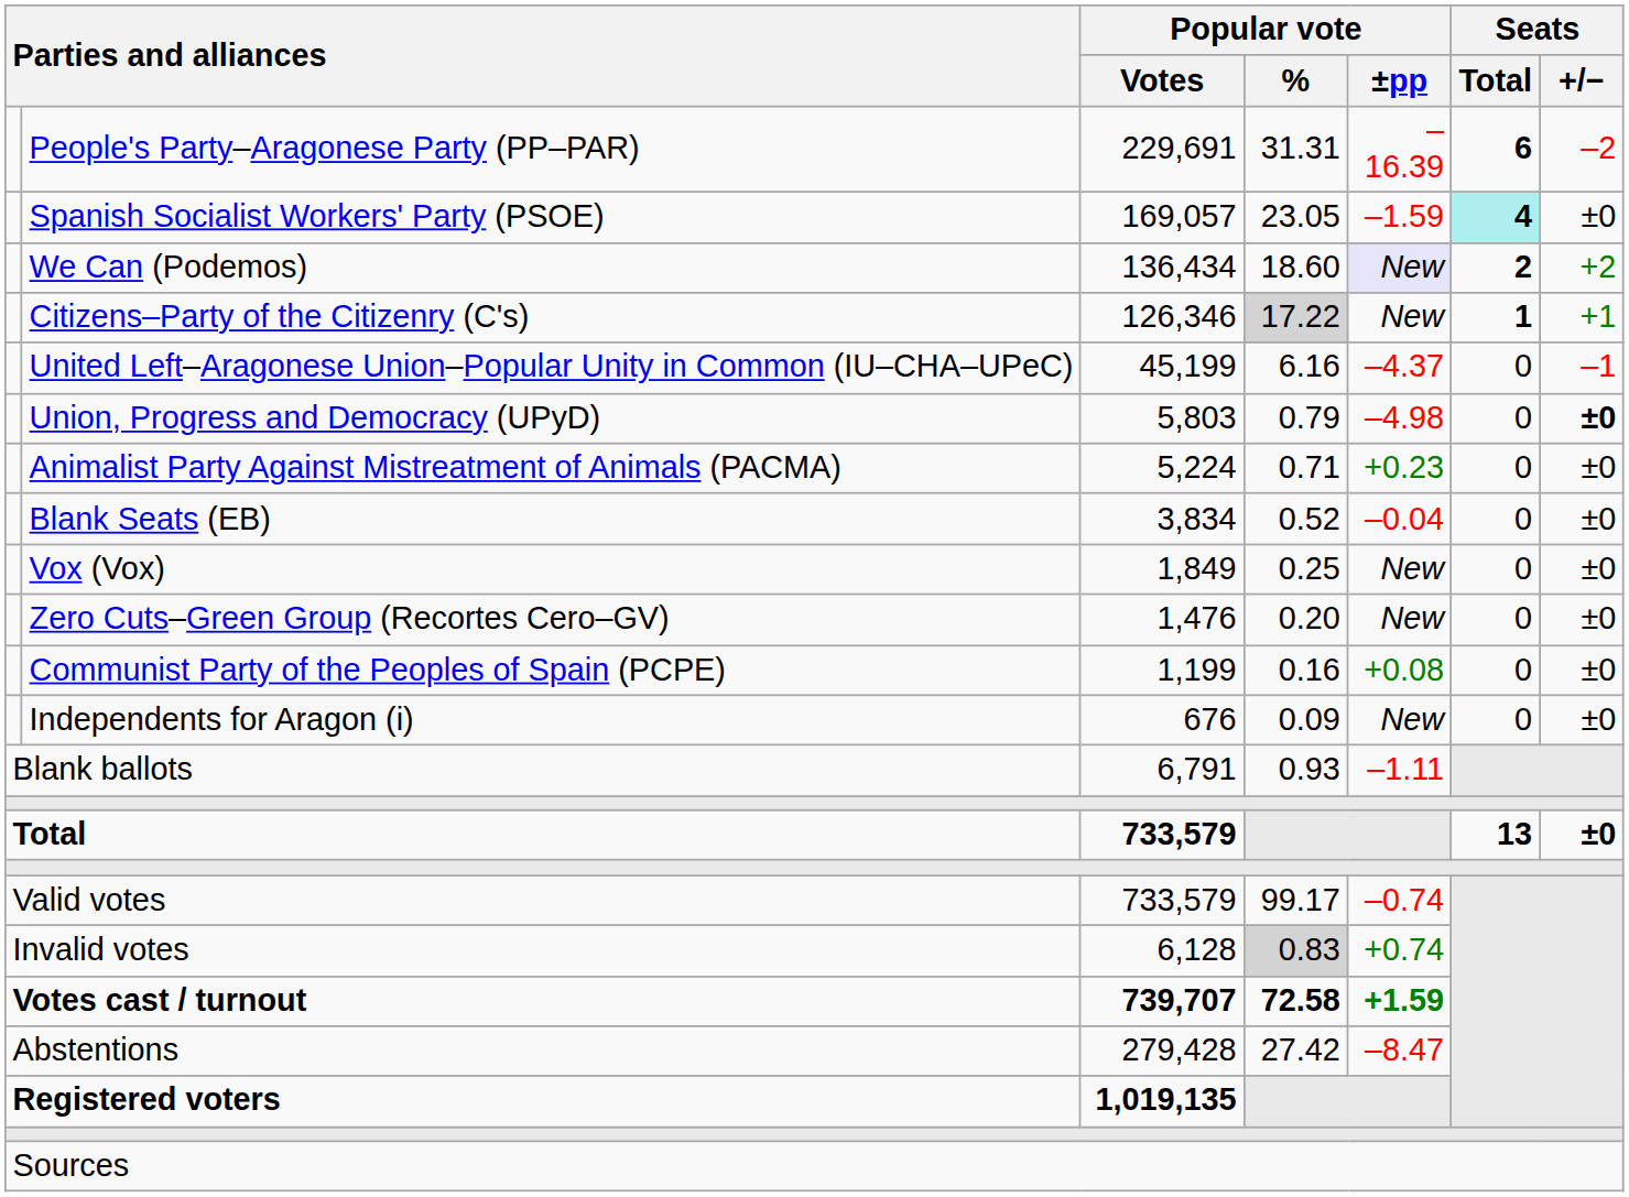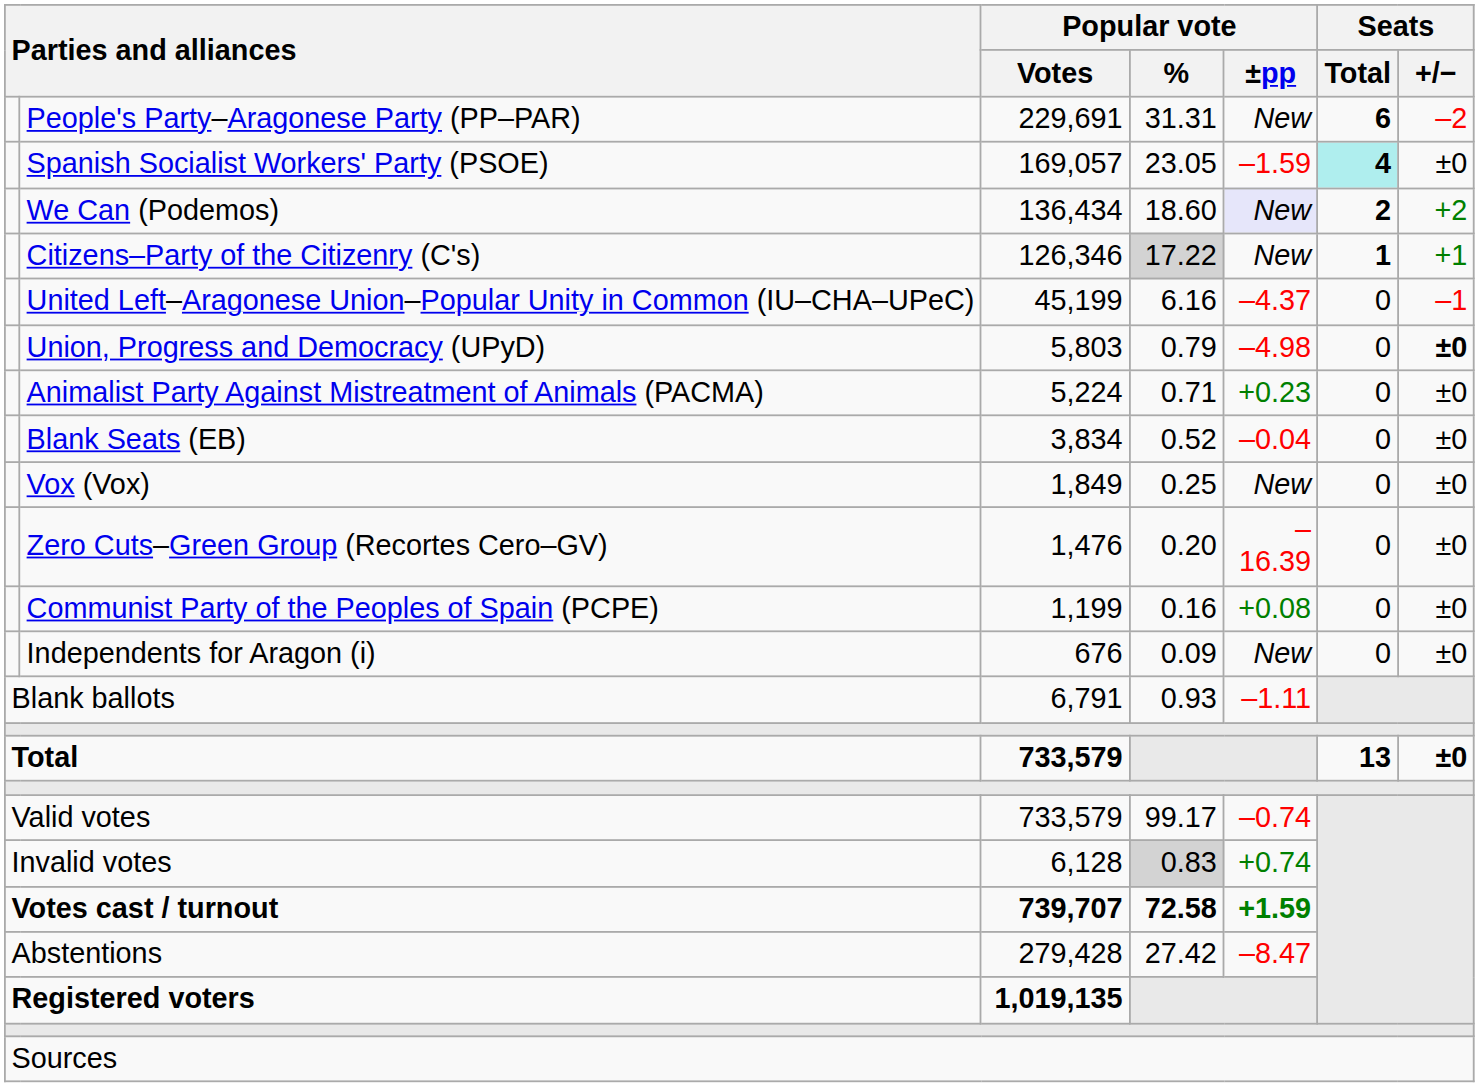People's Party–Aragonese Party (PP–PAR) | Popular vote / ±pp: –16.39 -> New
Zero Cuts–Green Group (Recortes Cero–GV) | Popular vote / ±pp: New -> –16.39
